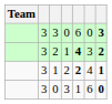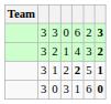row 2 | column 6: 0 -> 2
row 3 | column 5: bold -> normal
row 4 | column 6: 4 -> 5
